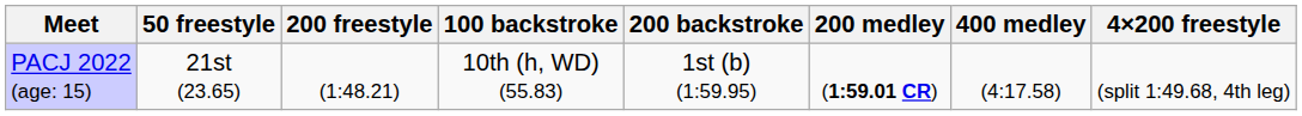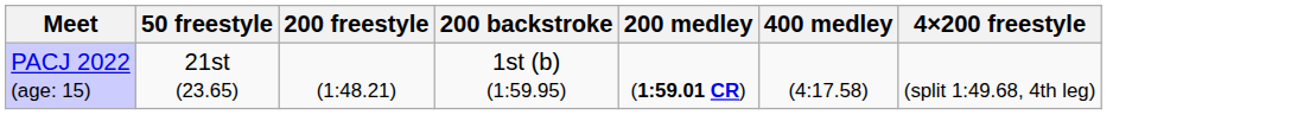- column: 100 backstroke | 10th (h, WD) (55.83)
